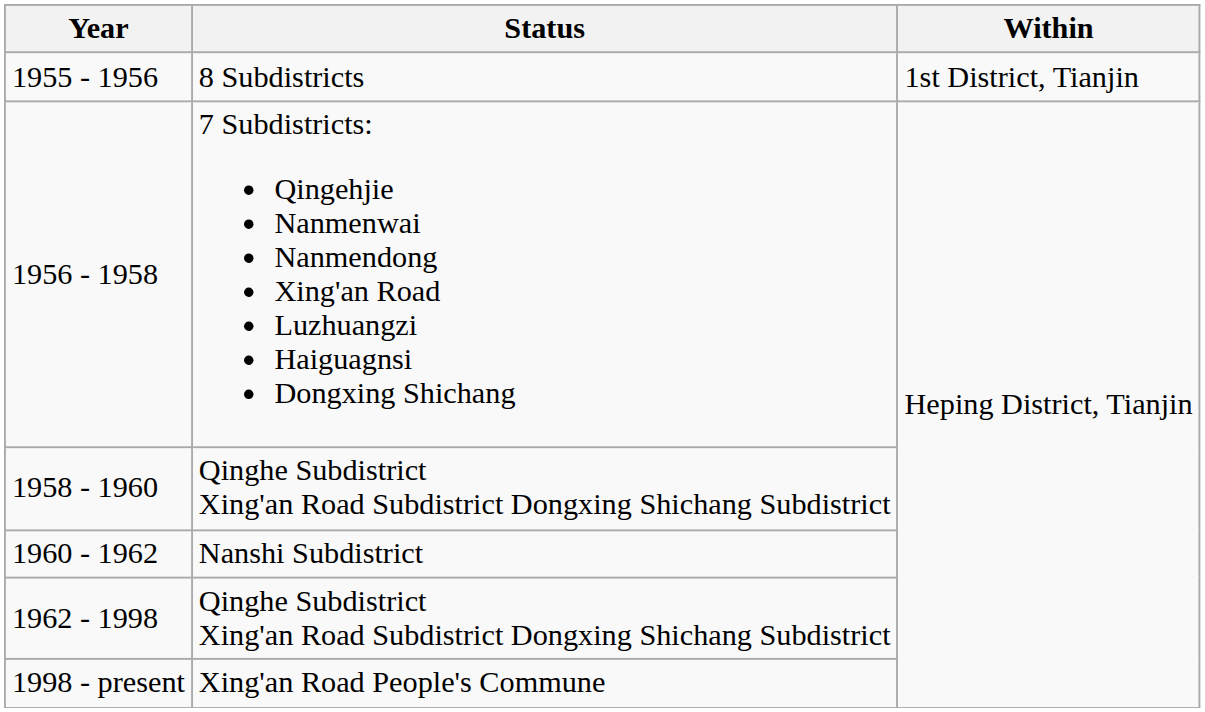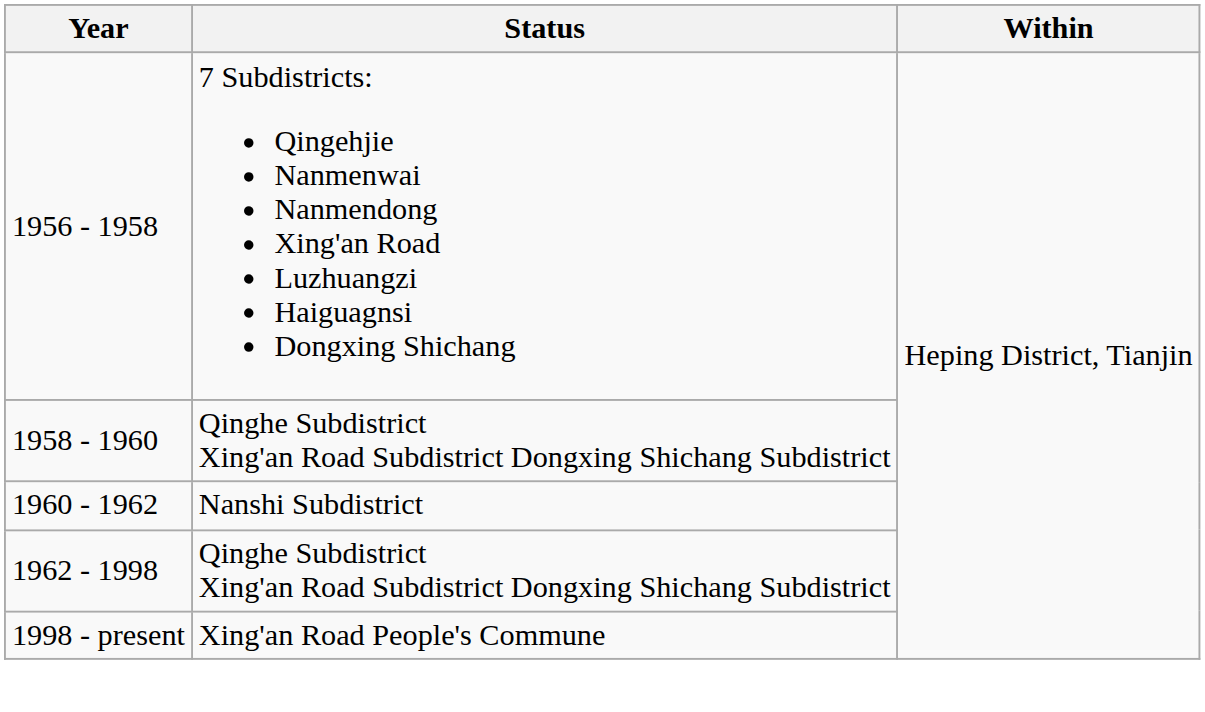- row: 1955 - 1956 | 8 Subdistricts | 1st District, Tianjin
